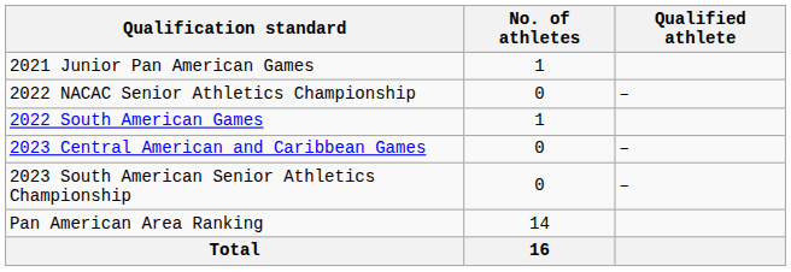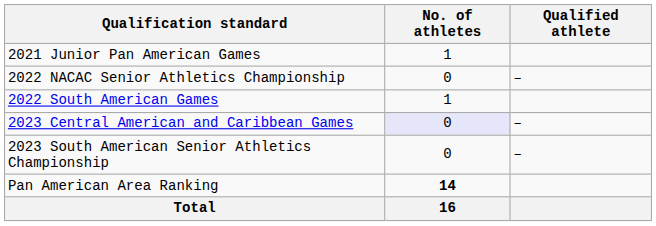2023 Central American and Caribbean Games | No. of athletes: no background -> lavender background
Pan American Area Ranking | No. of athletes: normal -> bold
